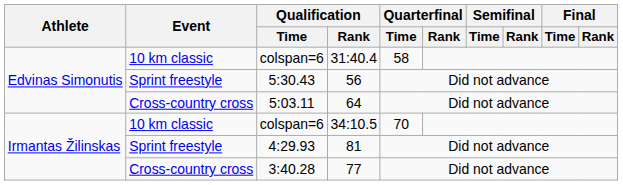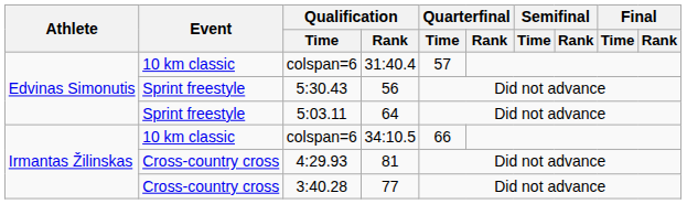31:40.4 | Quarterfinal / Time: 58 -> 57
64 | Event: Cross-country cross -> Sprint freestyle
34:10.5 | Quarterfinal / Time: 70 -> 66
81 | Event: Sprint freestyle -> Cross-country cross
